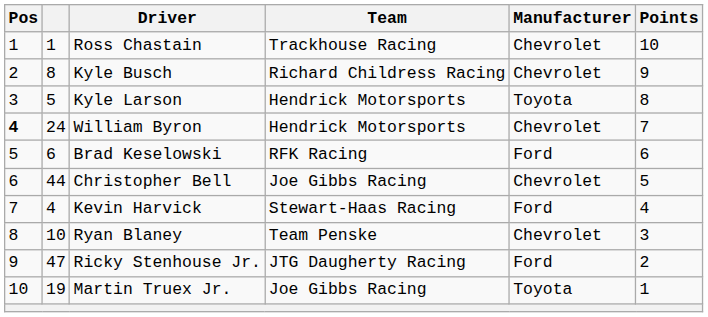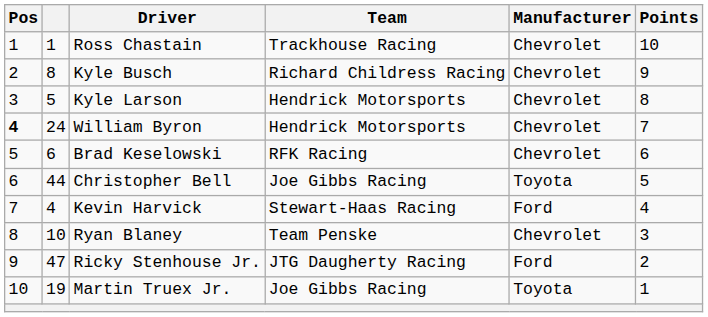Kyle Larson | Manufacturer: Toyota -> Chevrolet
Brad Keselowski | Manufacturer: Ford -> Chevrolet
Christopher Bell | Manufacturer: Chevrolet -> Toyota
